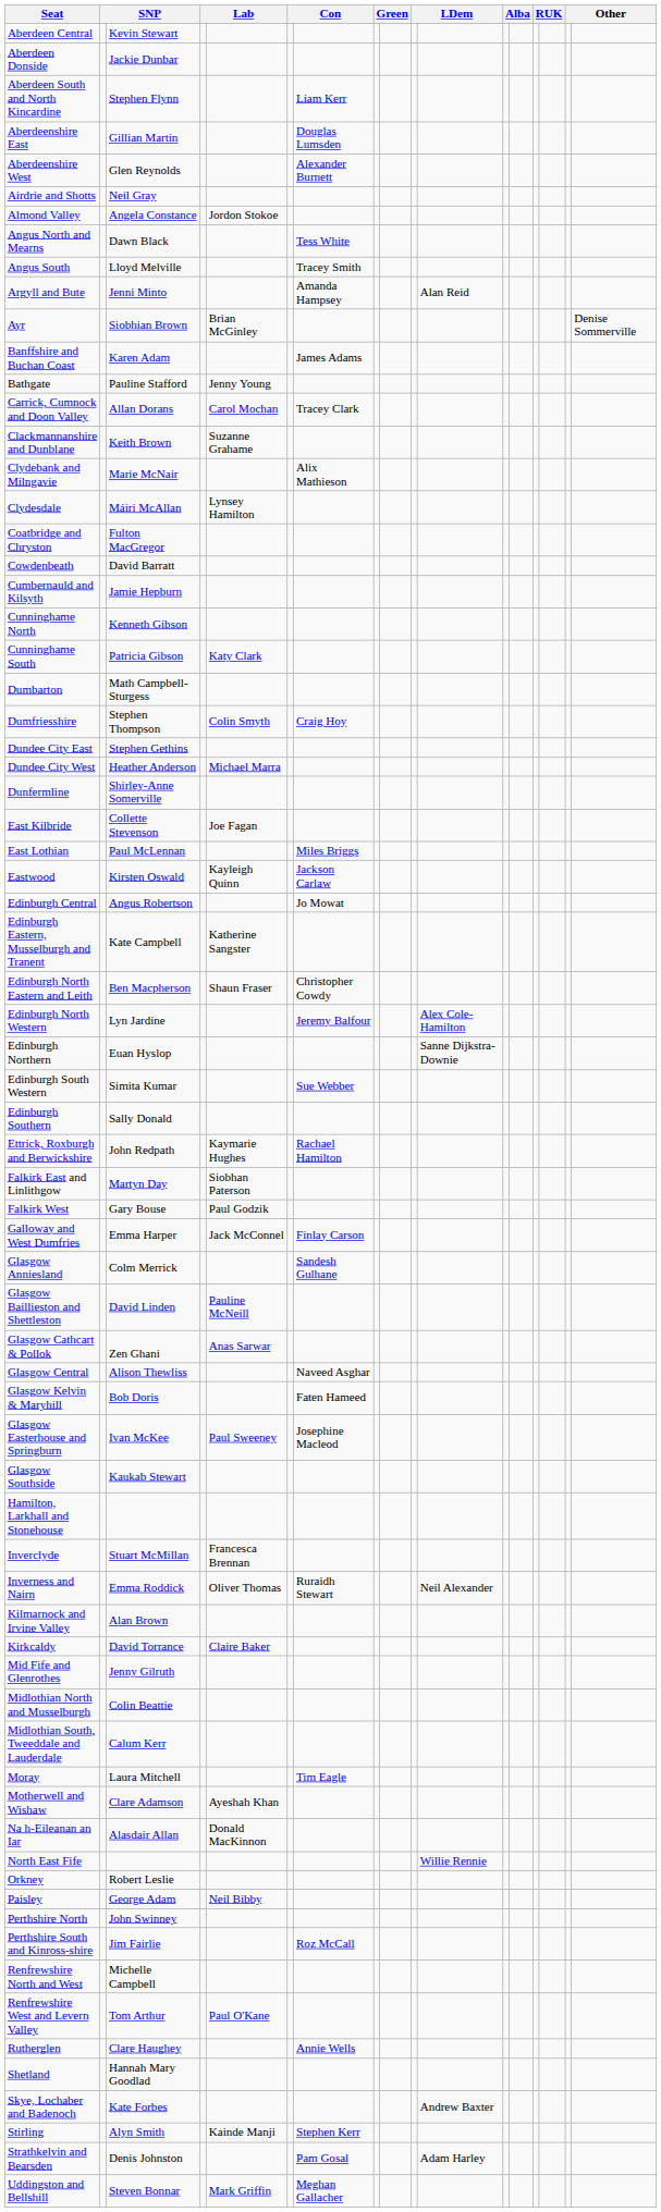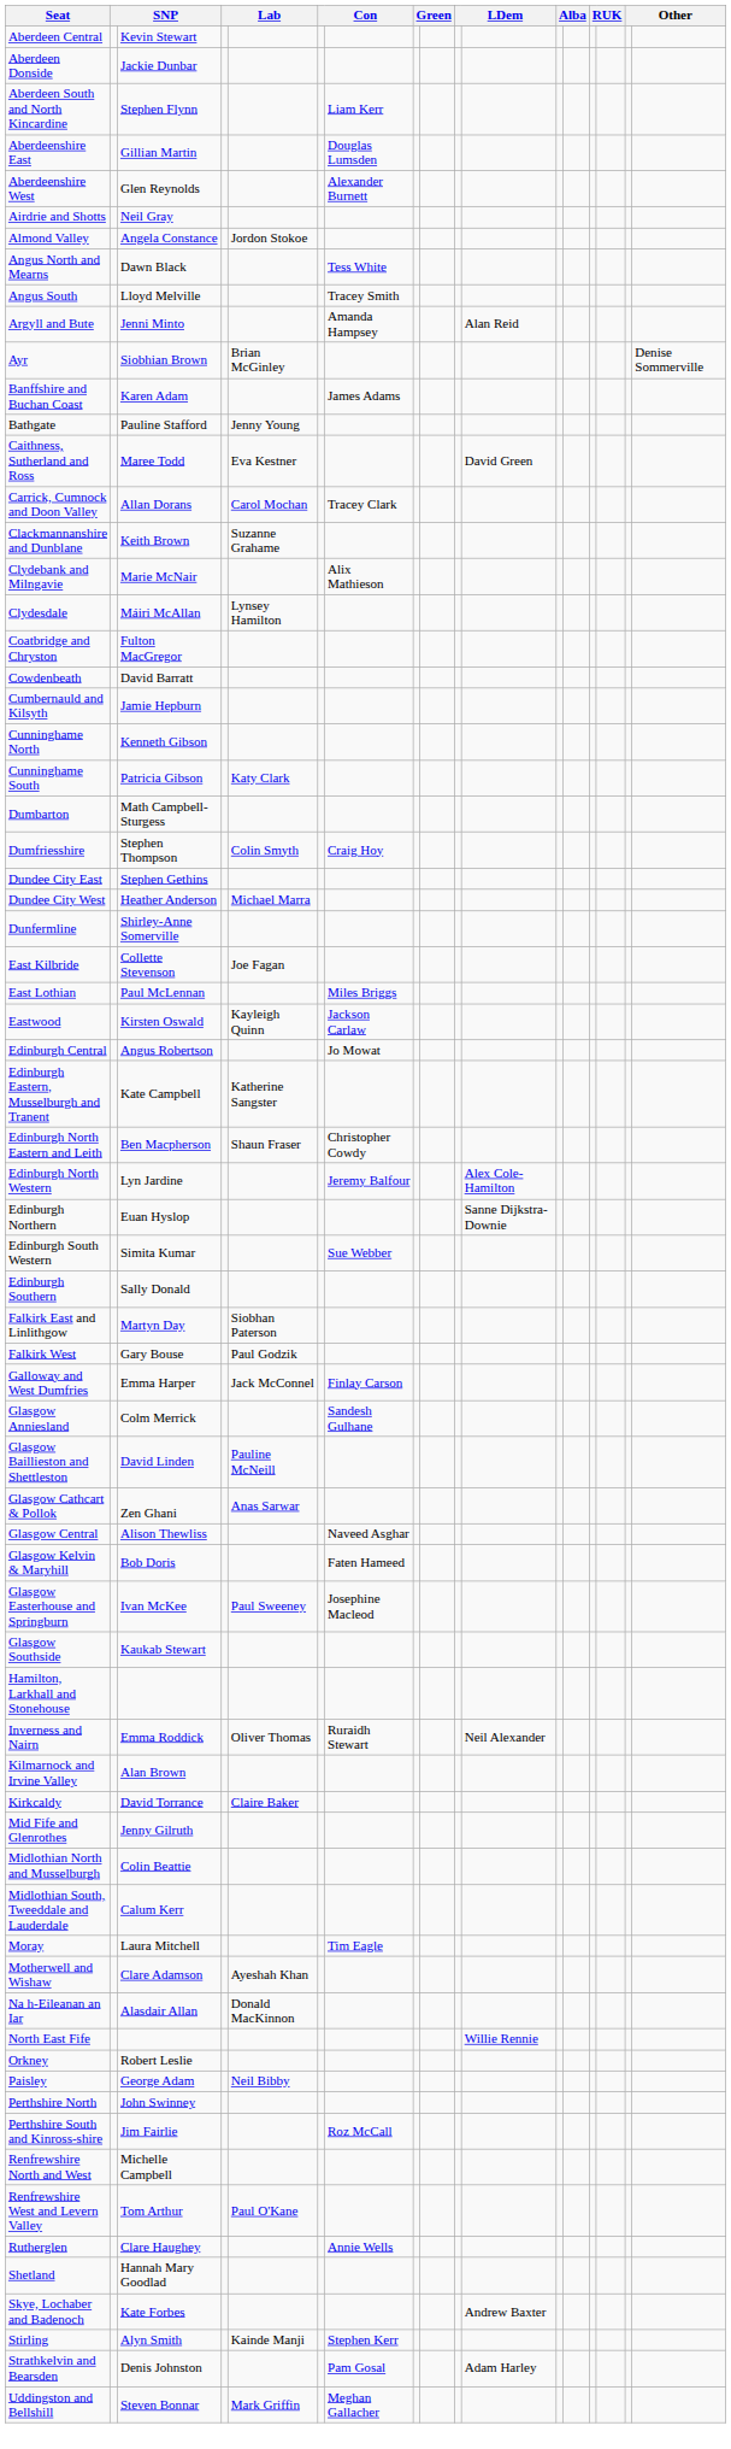+ row: Caithness, Sutherland and Ross | Maree Todd | Eva Kestner | David Green
- row: Ettrick, Roxburgh and Berwickshire | John Redpath | Kaymarie Hughes | Rachael Hamilton
- row: Inverclyde | Stuart McMillan | Francesca Brennan
